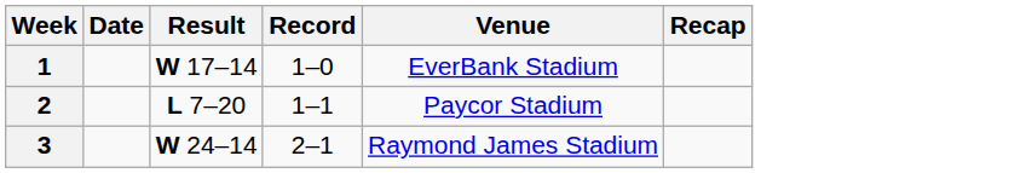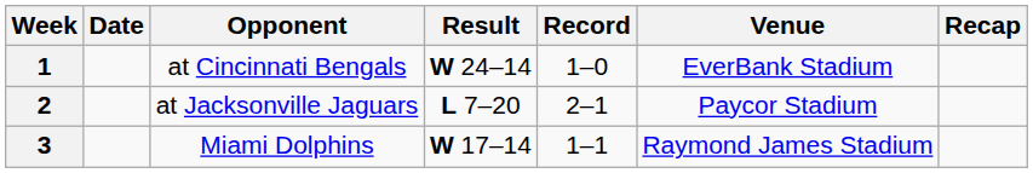+ column: Opponent | at Cincinnati Bengals | at Jacksonville Jaguars | Miami Dolphins
1 | Result: W 17–14 -> W 24–14
2 | Record: 1–1 -> 2–1
3 | Result: W 24–14 -> W 17–14
3 | Record: 2–1 -> 1–1
